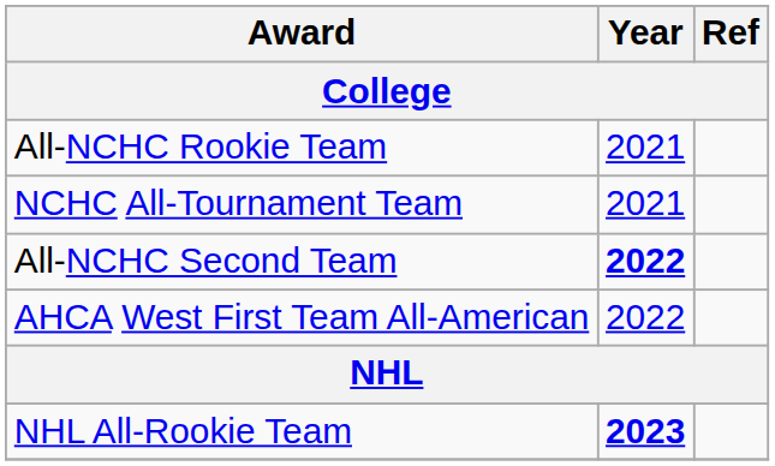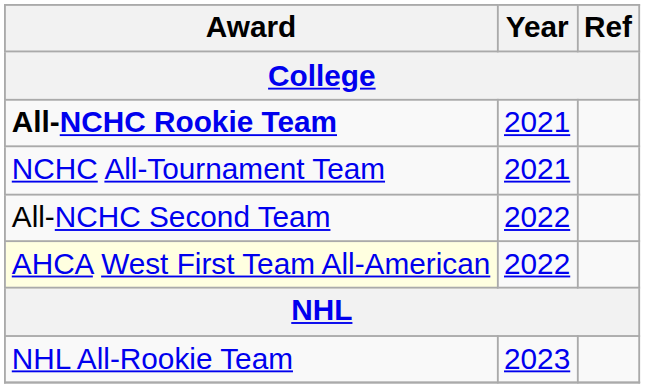row 3 | Award: normal -> bold
row 5 | Year: bold -> normal
row 6 | Award: no background -> lightyellow background
row 8 | Year: bold -> normal
